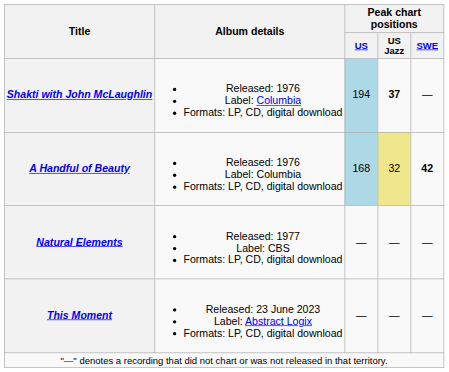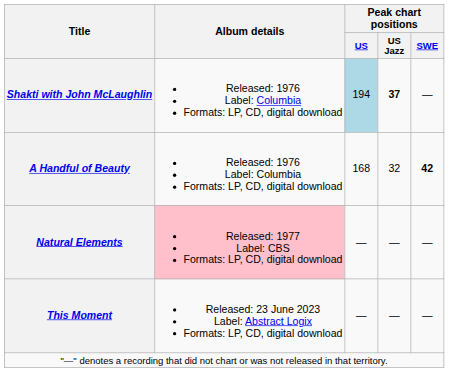A Handful of Beauty | Peak chart positions / US: lightblue background -> no background
A Handful of Beauty | Peak chart positions / US Jazz: khaki background -> no background
Natural Elements | Album details: no background -> pink background
